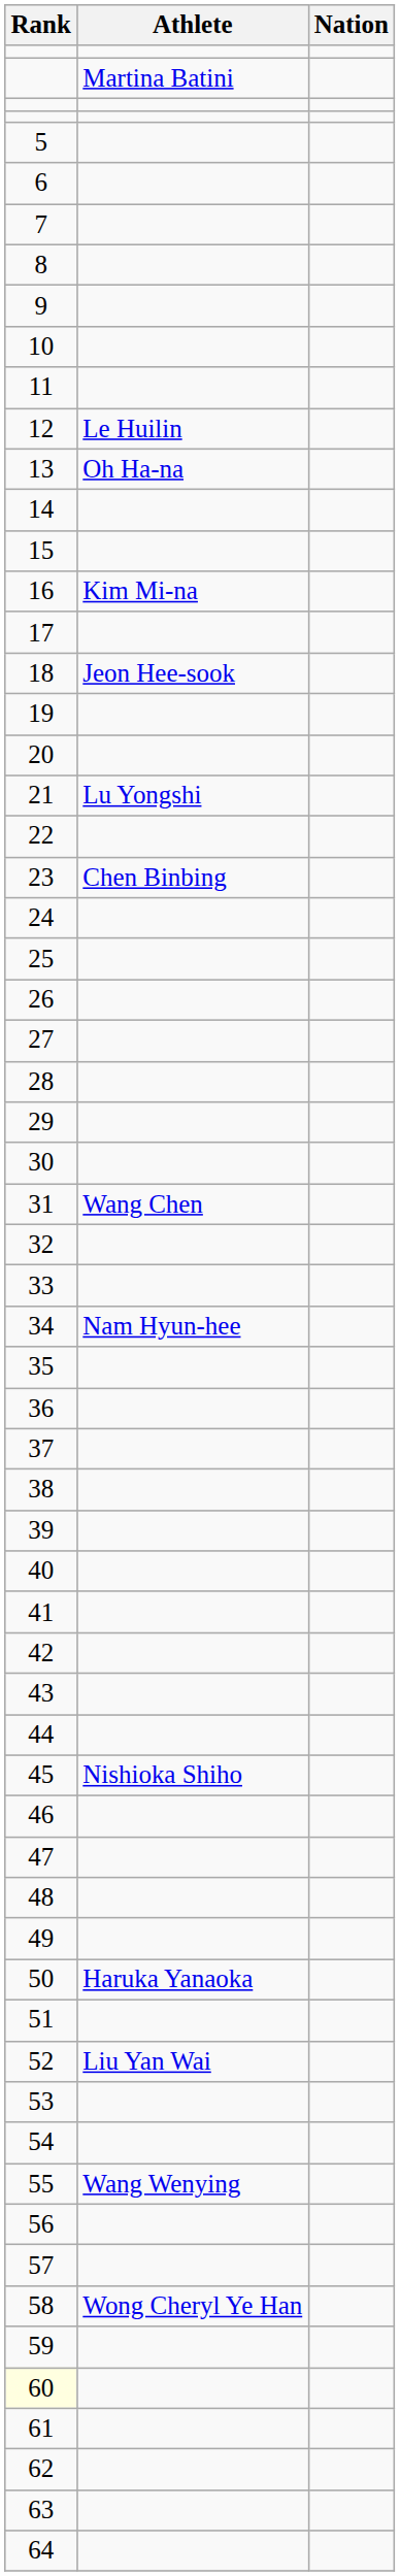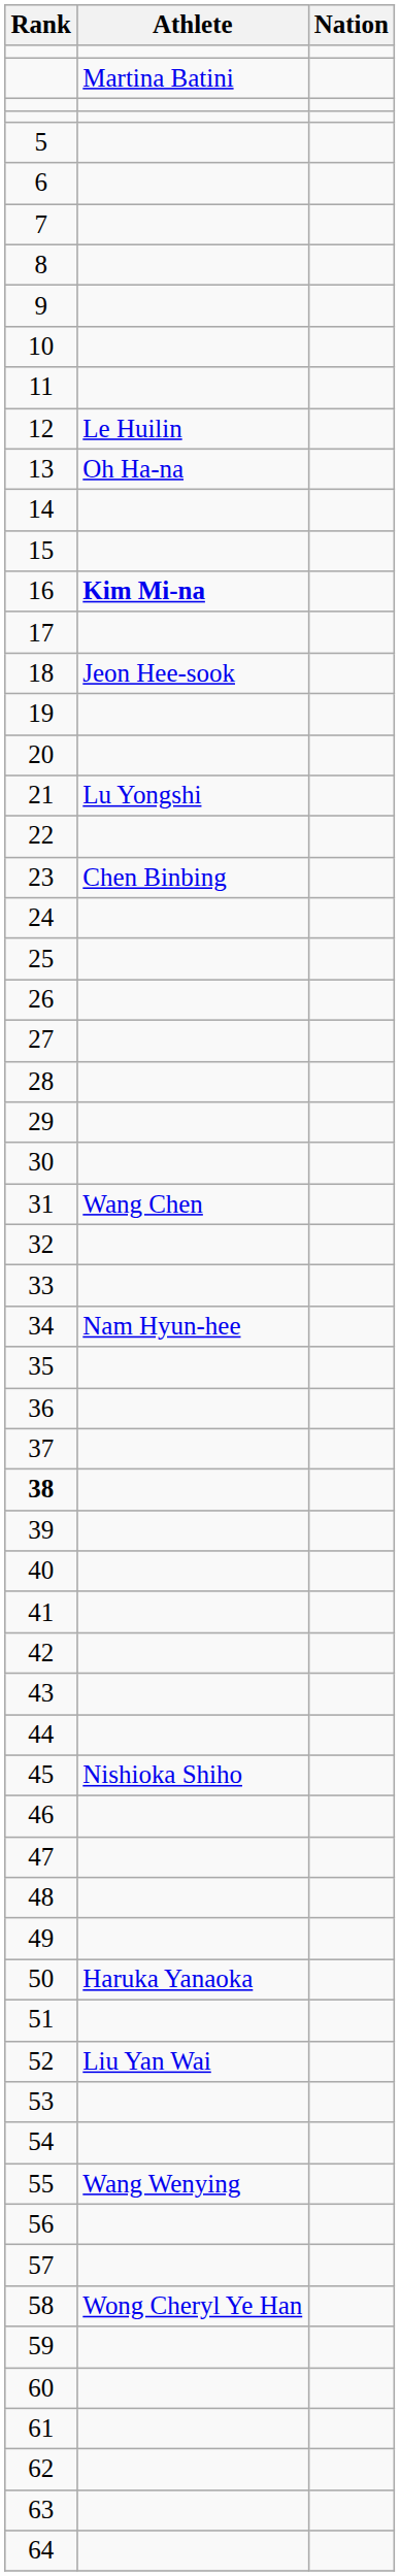16 | Athlete: normal -> bold
38 | Rank: normal -> bold
60 | Rank: lightyellow background -> no background
